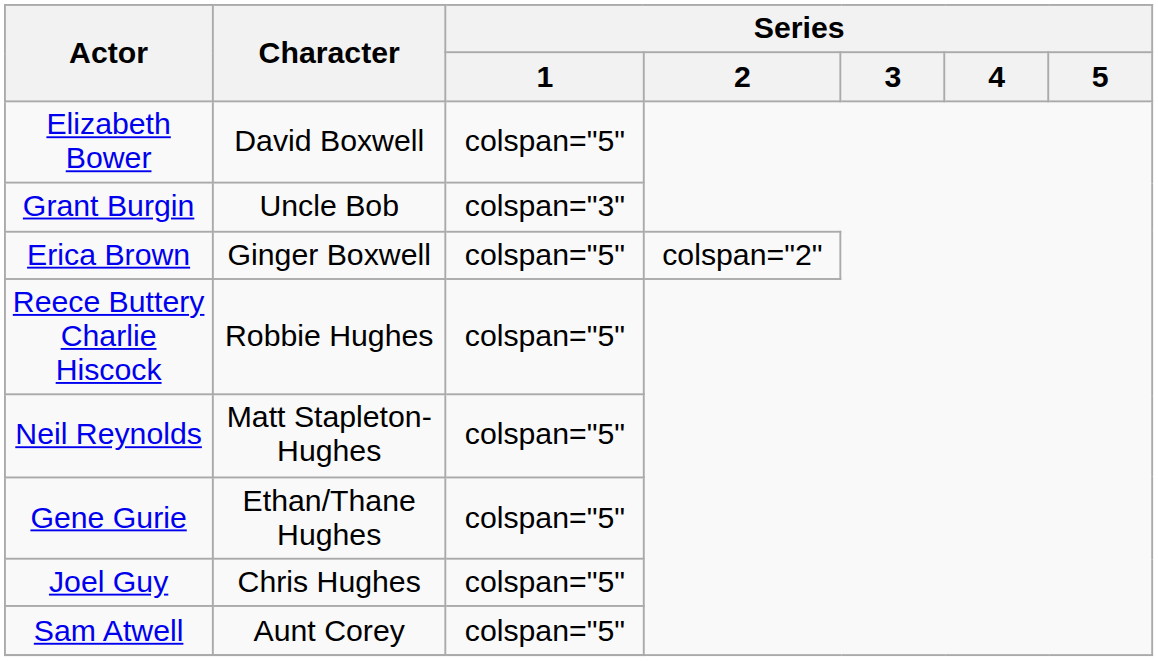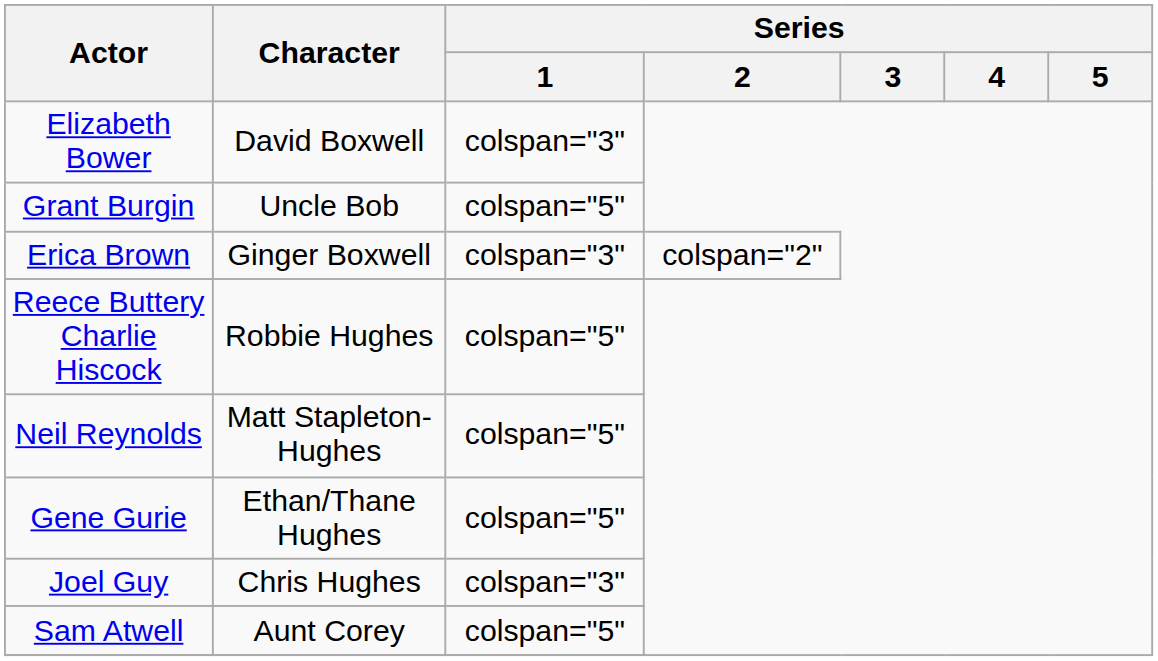Elizabeth Bower | Series / 1: colspan="5" -> colspan="3"
Grant Burgin | Series / 1: colspan="3" -> colspan="5"
Erica Brown | Series / 1: colspan="5" -> colspan="3"
Joel Guy | Series / 1: colspan="5" -> colspan="3"
